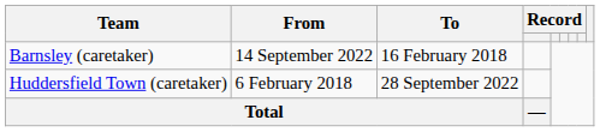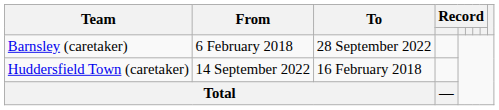Barnsley (caretaker) | From: 14 September 2022 -> 6 February 2018
Barnsley (caretaker) | To: 16 February 2018 -> 28 September 2022
Huddersfield Town (caretaker) | From: 6 February 2018 -> 14 September 2022
Huddersfield Town (caretaker) | To: 28 September 2022 -> 16 February 2018
